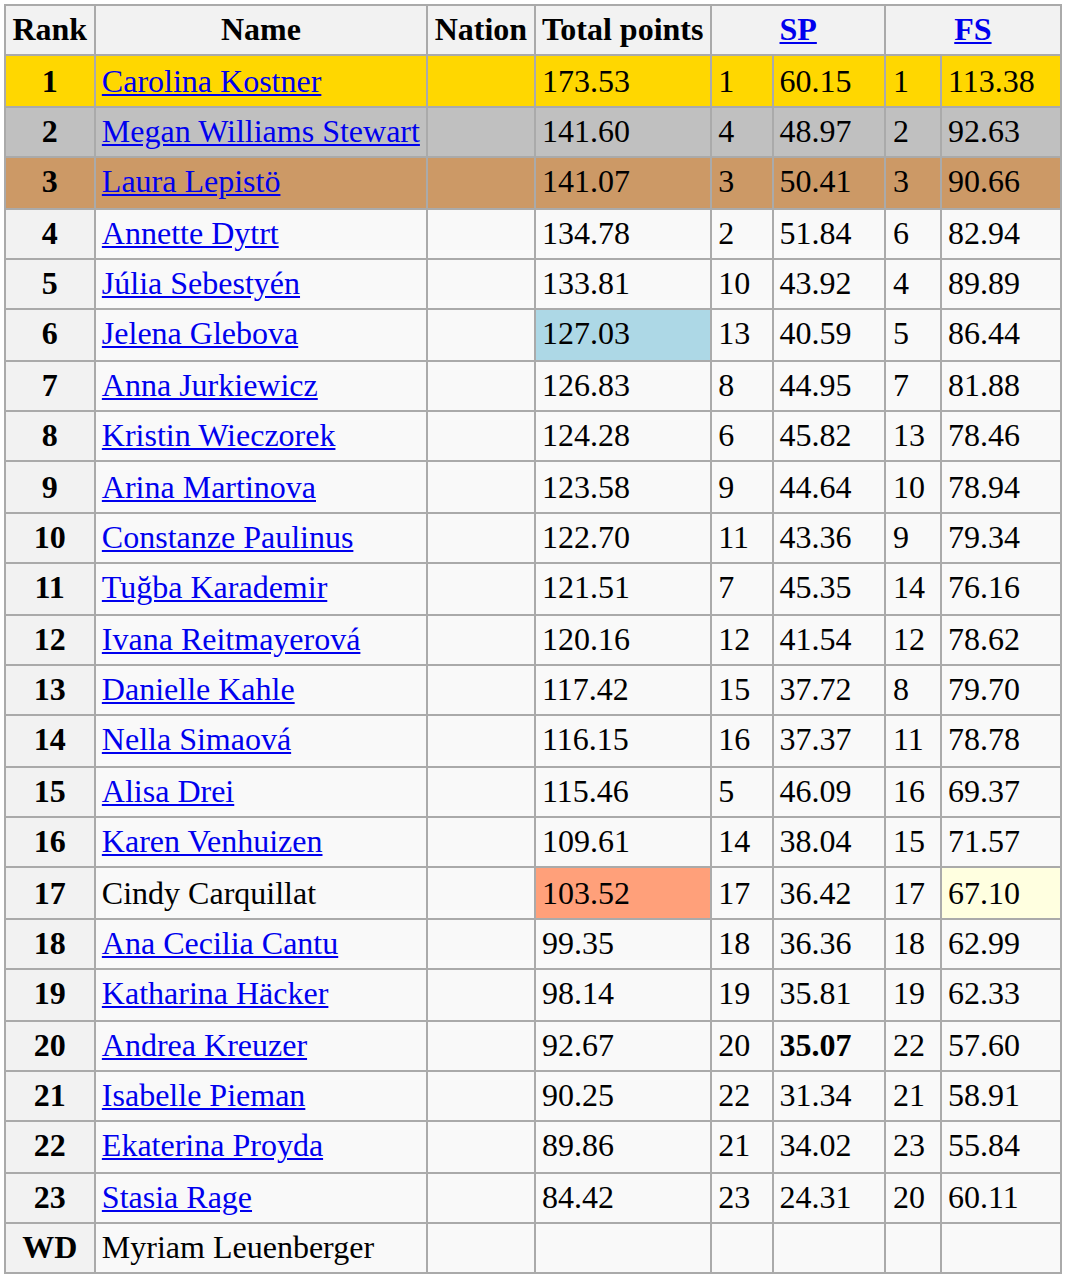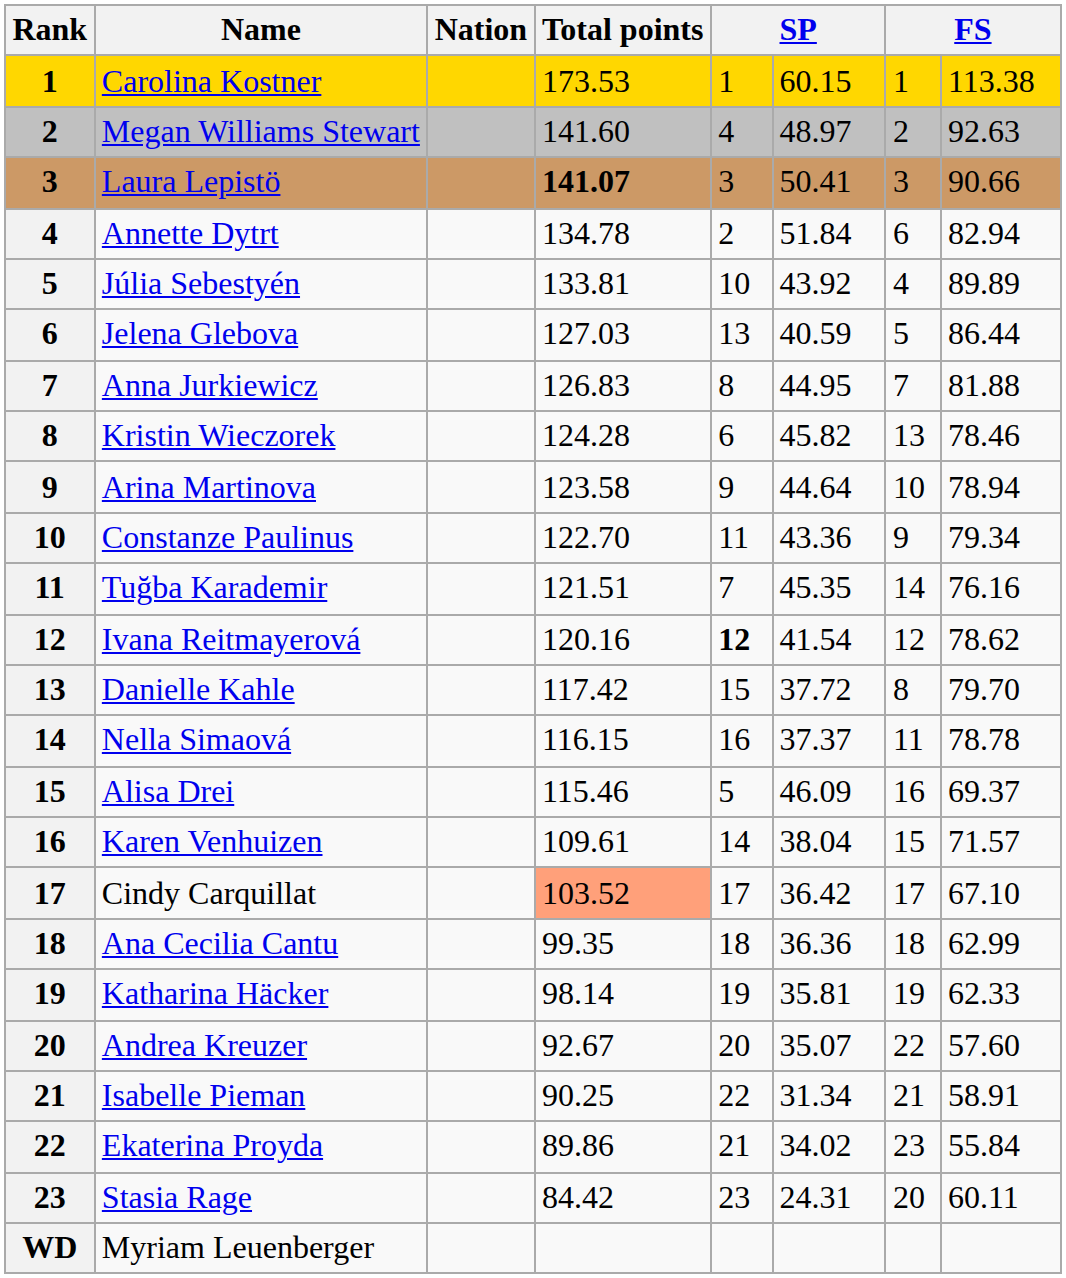Laura Lepistö | Total points: normal -> bold
Jelena Glebova | Total points: lightblue background -> no background
Ivana Reitmayerová | column 5: normal -> bold
Cindy Carquillat | column 8: lightyellow background -> no background
Andrea Kreuzer | column 6: bold -> normal
